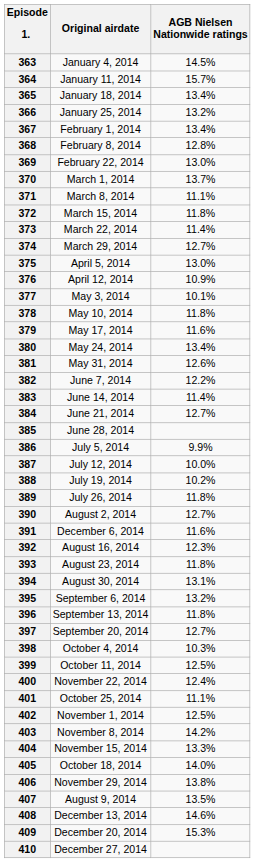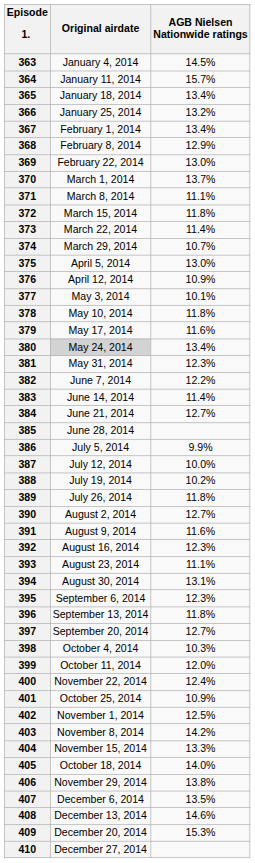368 | AGB Nielsen Nationwide ratings: 12.8% -> 12.9%
374 | AGB Nielsen Nationwide ratings: 12.7% -> 10.7%
380 | Original airdate: no background -> lightgrey background
381 | AGB Nielsen Nationwide ratings: 12.6% -> 12.3%
391 | Original airdate: December 6, 2014 -> August 9, 2014
393 | AGB Nielsen Nationwide ratings: 11.8% -> 11.1%
395 | AGB Nielsen Nationwide ratings: 13.2% -> 12.3%
399 | AGB Nielsen Nationwide ratings: 12.5% -> 12.0%
401 | AGB Nielsen Nationwide ratings: 11.1% -> 10.9%
407 | Original airdate: August 9, 2014 -> December 6, 2014
